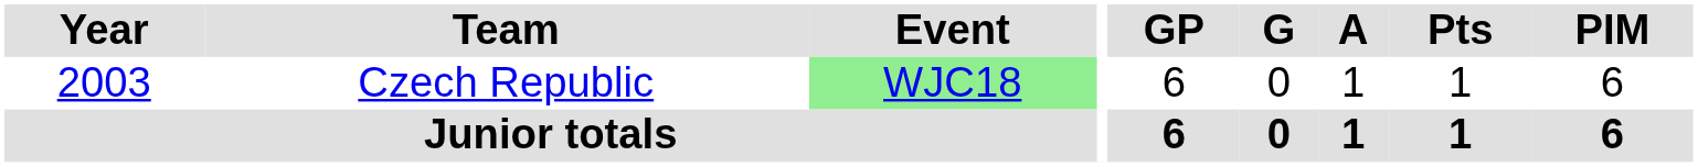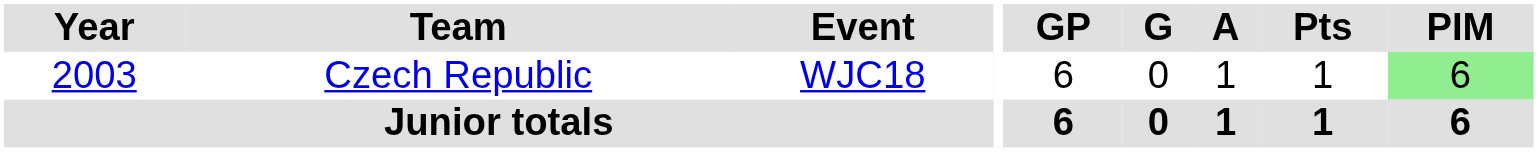Czech Republic | Event: lightgreen background -> no background
Czech Republic | PIM: no background -> lightgreen background
